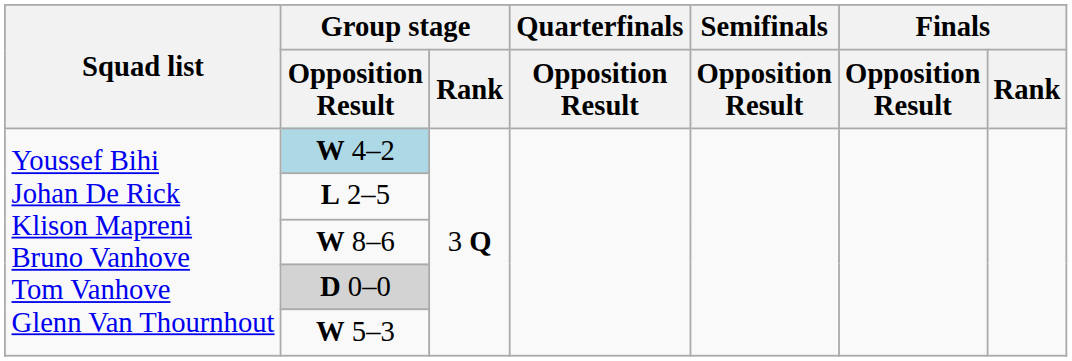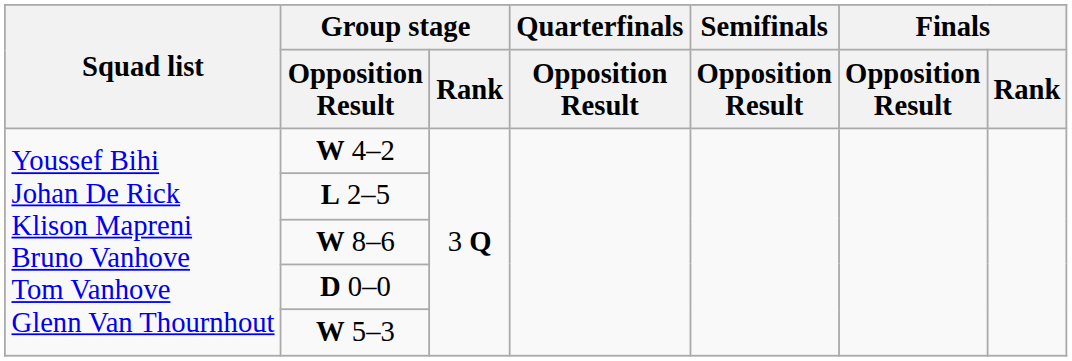W 4–2 | Group stage / Opposition Result: lightblue background -> no background
D 0–0 | Group stage / Opposition Result: lightgrey background -> no background
